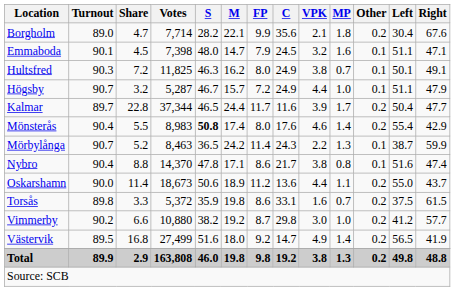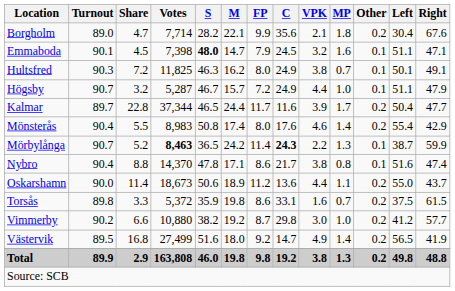Emmaboda | S: normal -> bold
Mönsterås | S: bold -> normal
Mörbylånga | Votes: normal -> bold
Mörbylånga | C: normal -> bold
